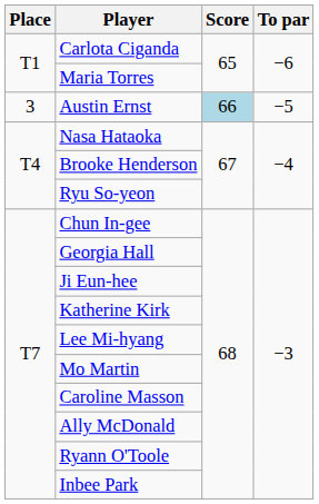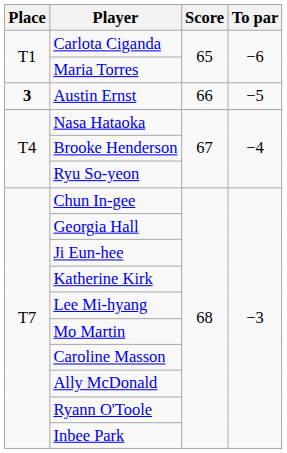Austin Ernst | Place: normal -> bold
Austin Ernst | Score: lightblue background -> no background
